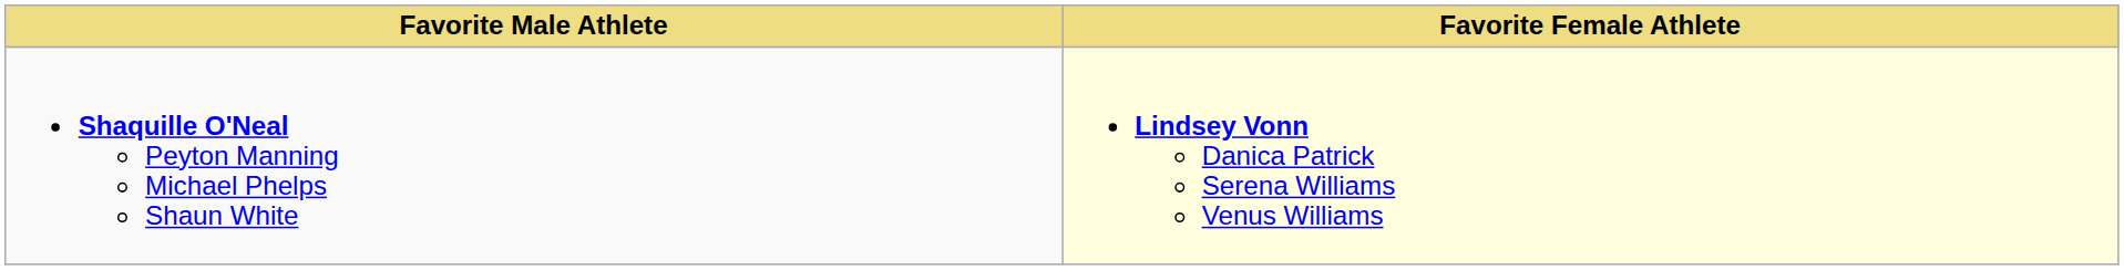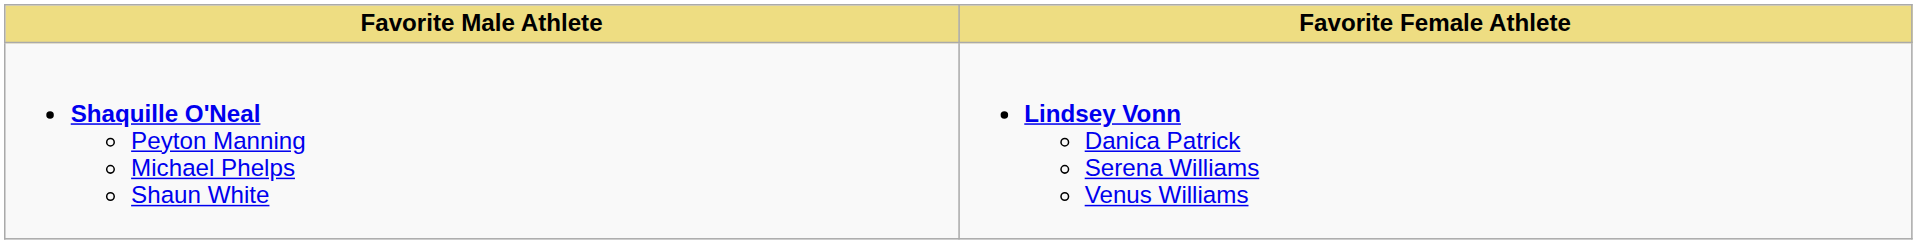Shaquille O'Neal Peyton Manning Michael Phelps Shaun White | Favorite Female Athlete: lightyellow background -> no background
